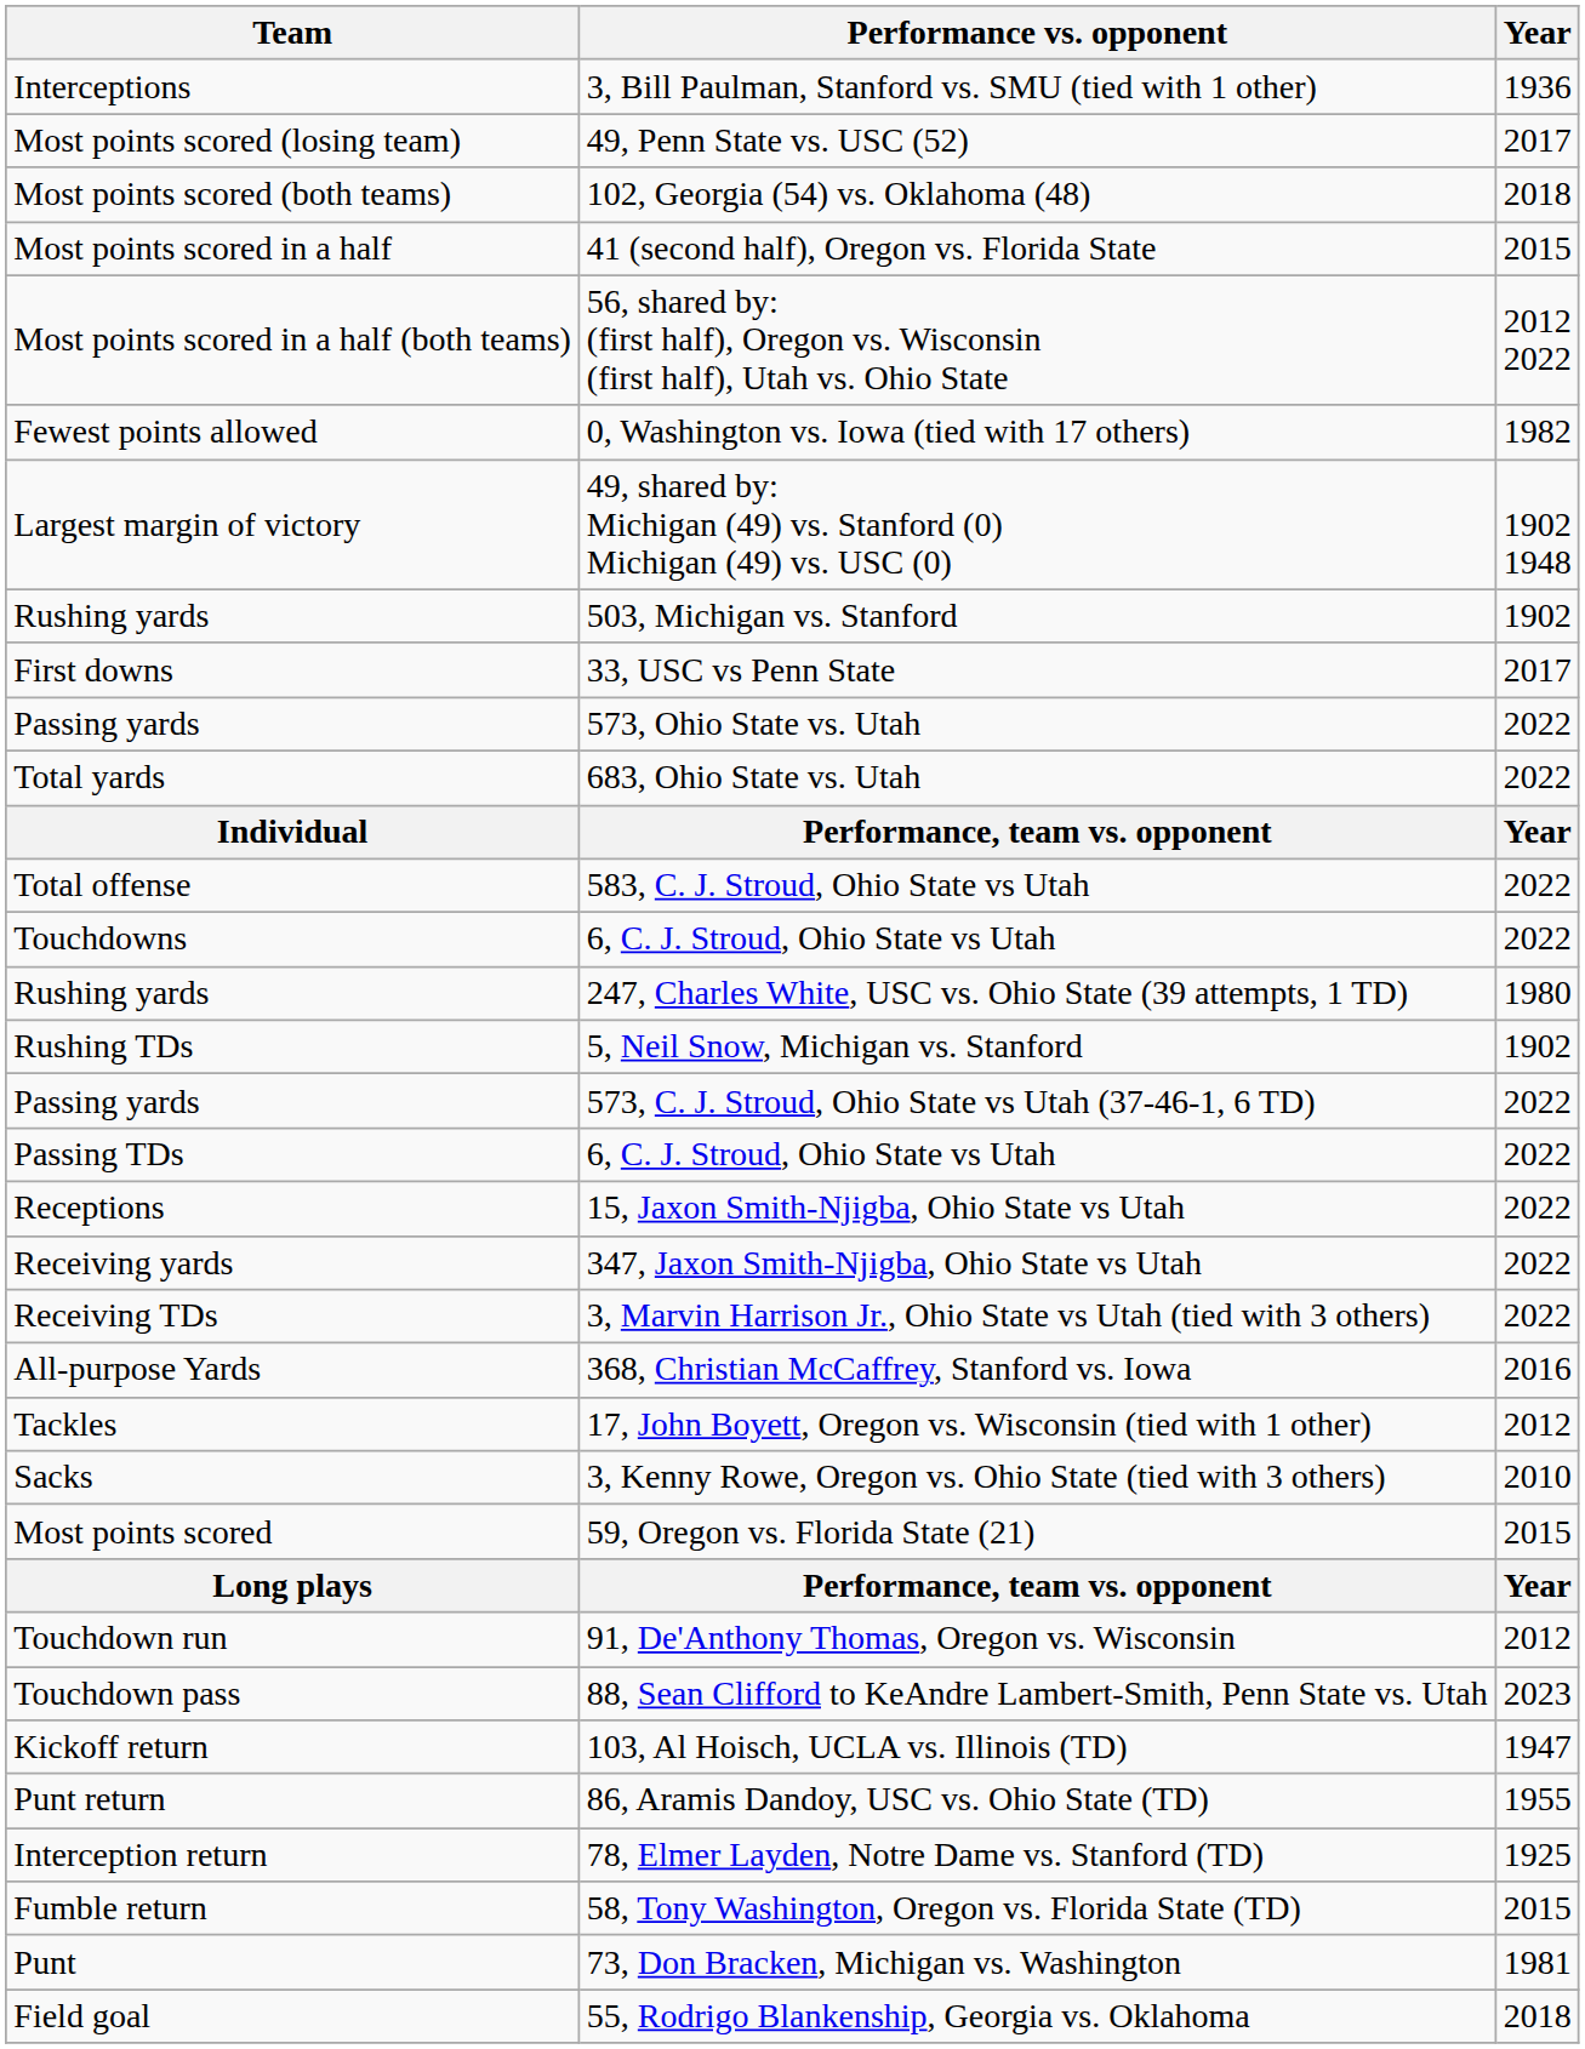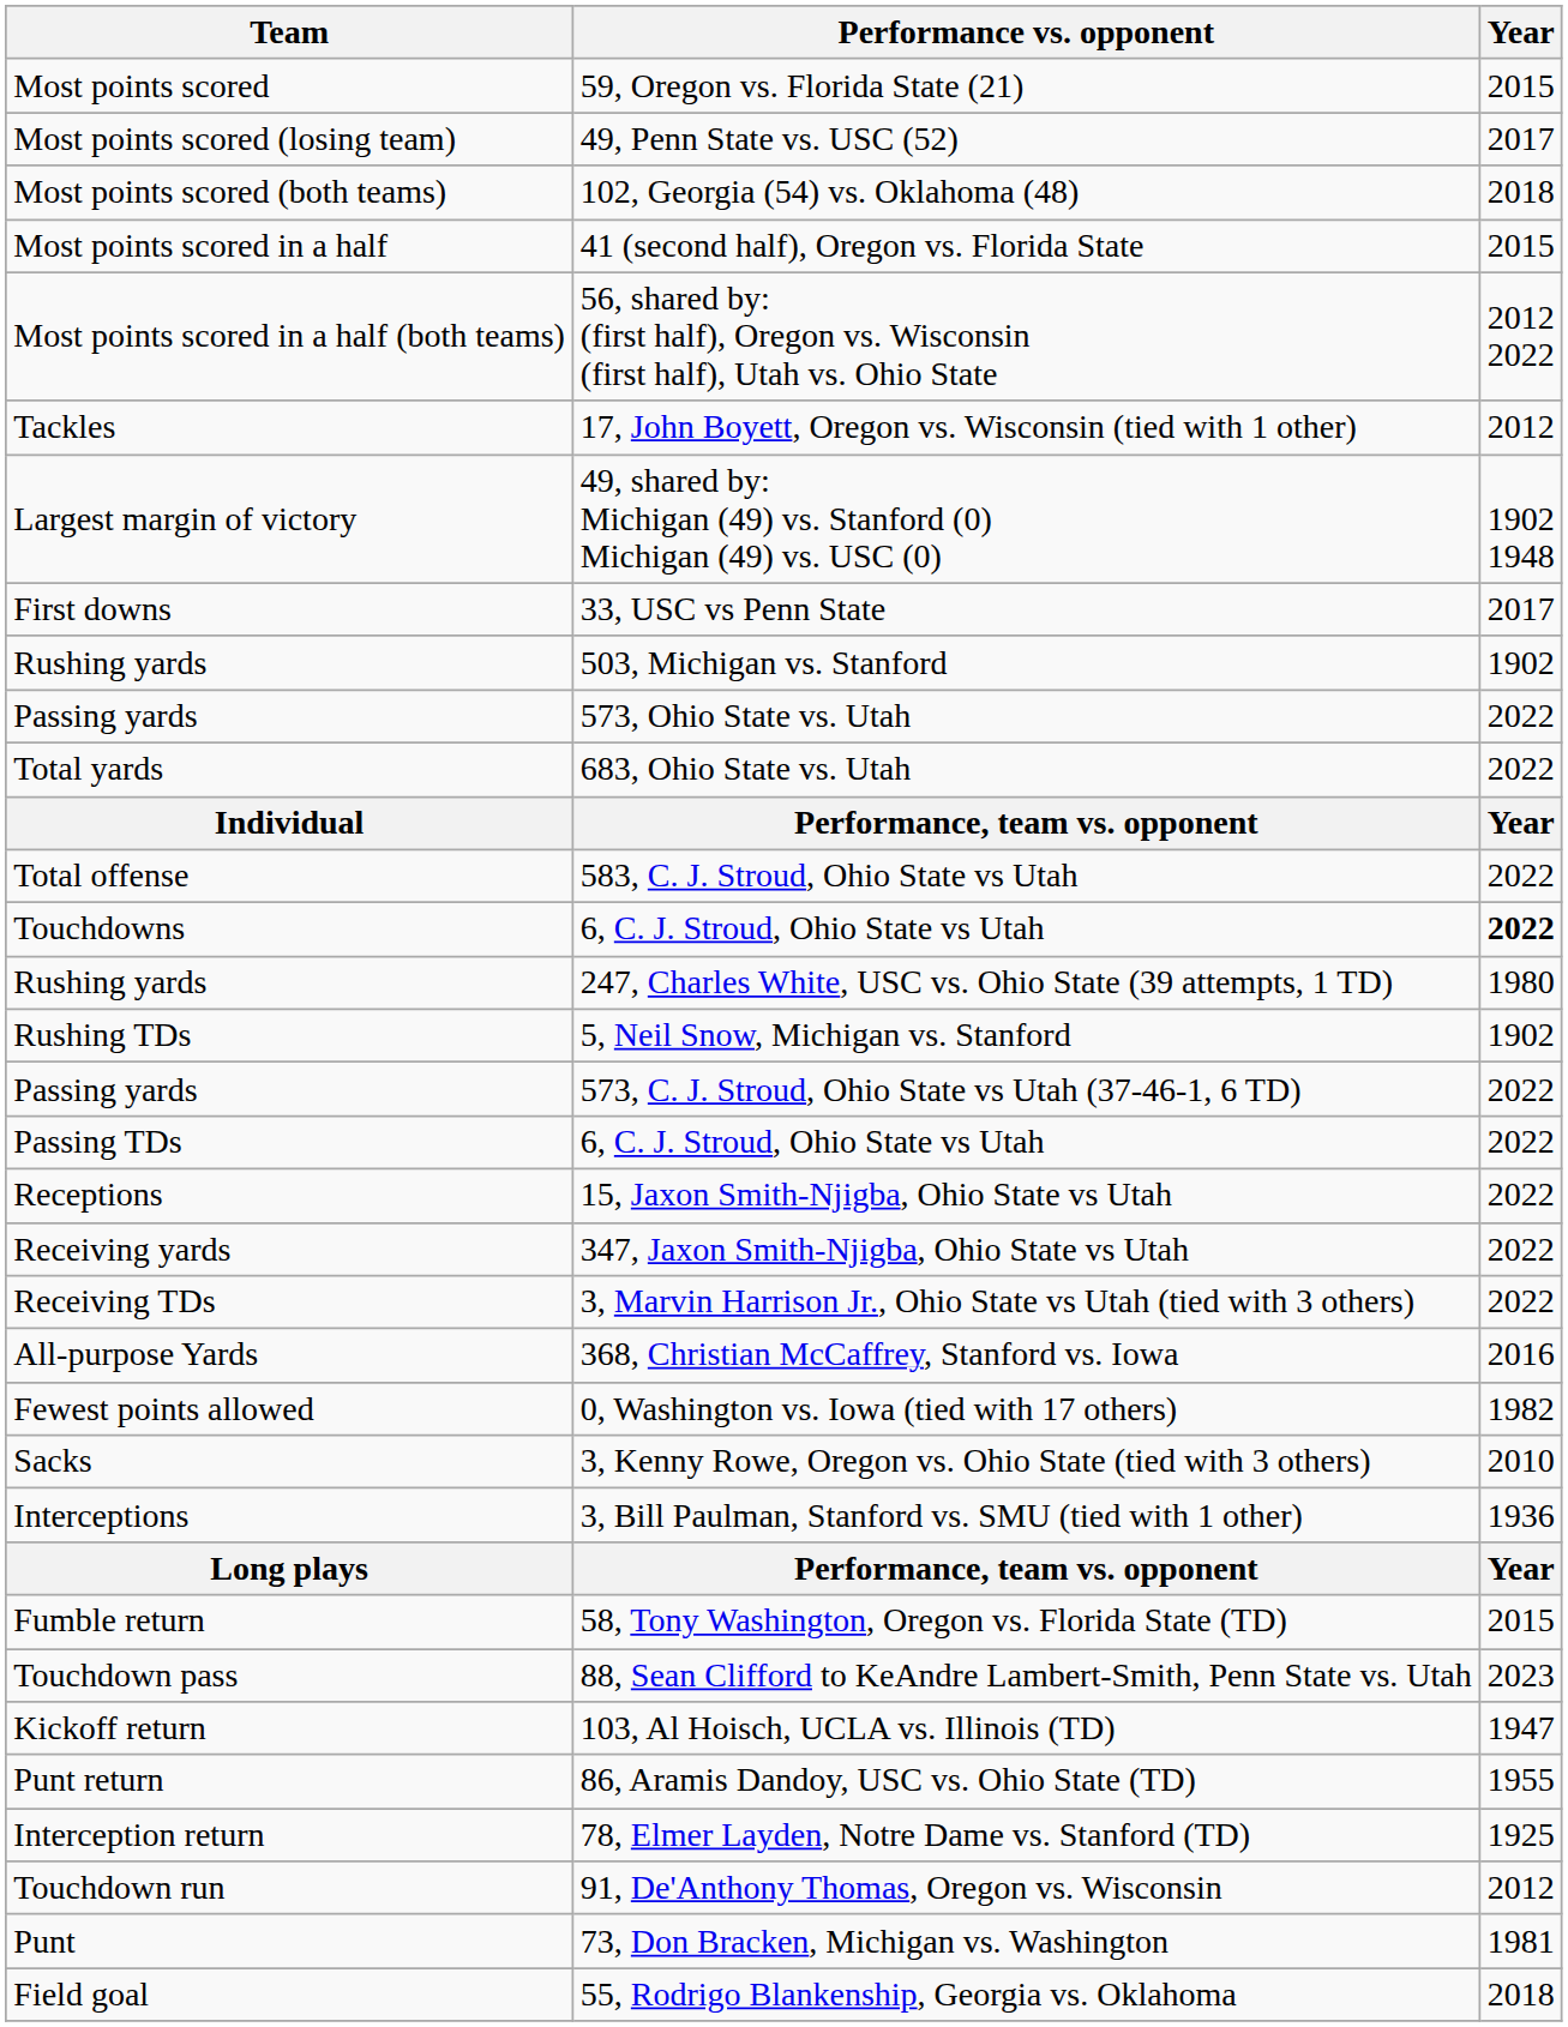rows swapped: 59, Oregon vs. Florida State (21) <-> 3, Bill Paulman, Stanford vs. SMU (tied with 1 other)
rows swapped: 0, Washington vs. Iowa (tied with 17 others) <-> 17, John Boyett, Oregon vs. Wisconsin (tied with 1 other)
rows swapped: 33, USC vs Penn State <-> 503, Michigan vs. Stanford
Touchdowns / 6, C. J. Stroud, Ohio State vs Utah | Year: normal -> bold
rows swapped: 91, De'Anthony Thomas, Oregon vs. Wisconsin <-> 58, Tony Washington, Oregon vs. Florida State (TD)
